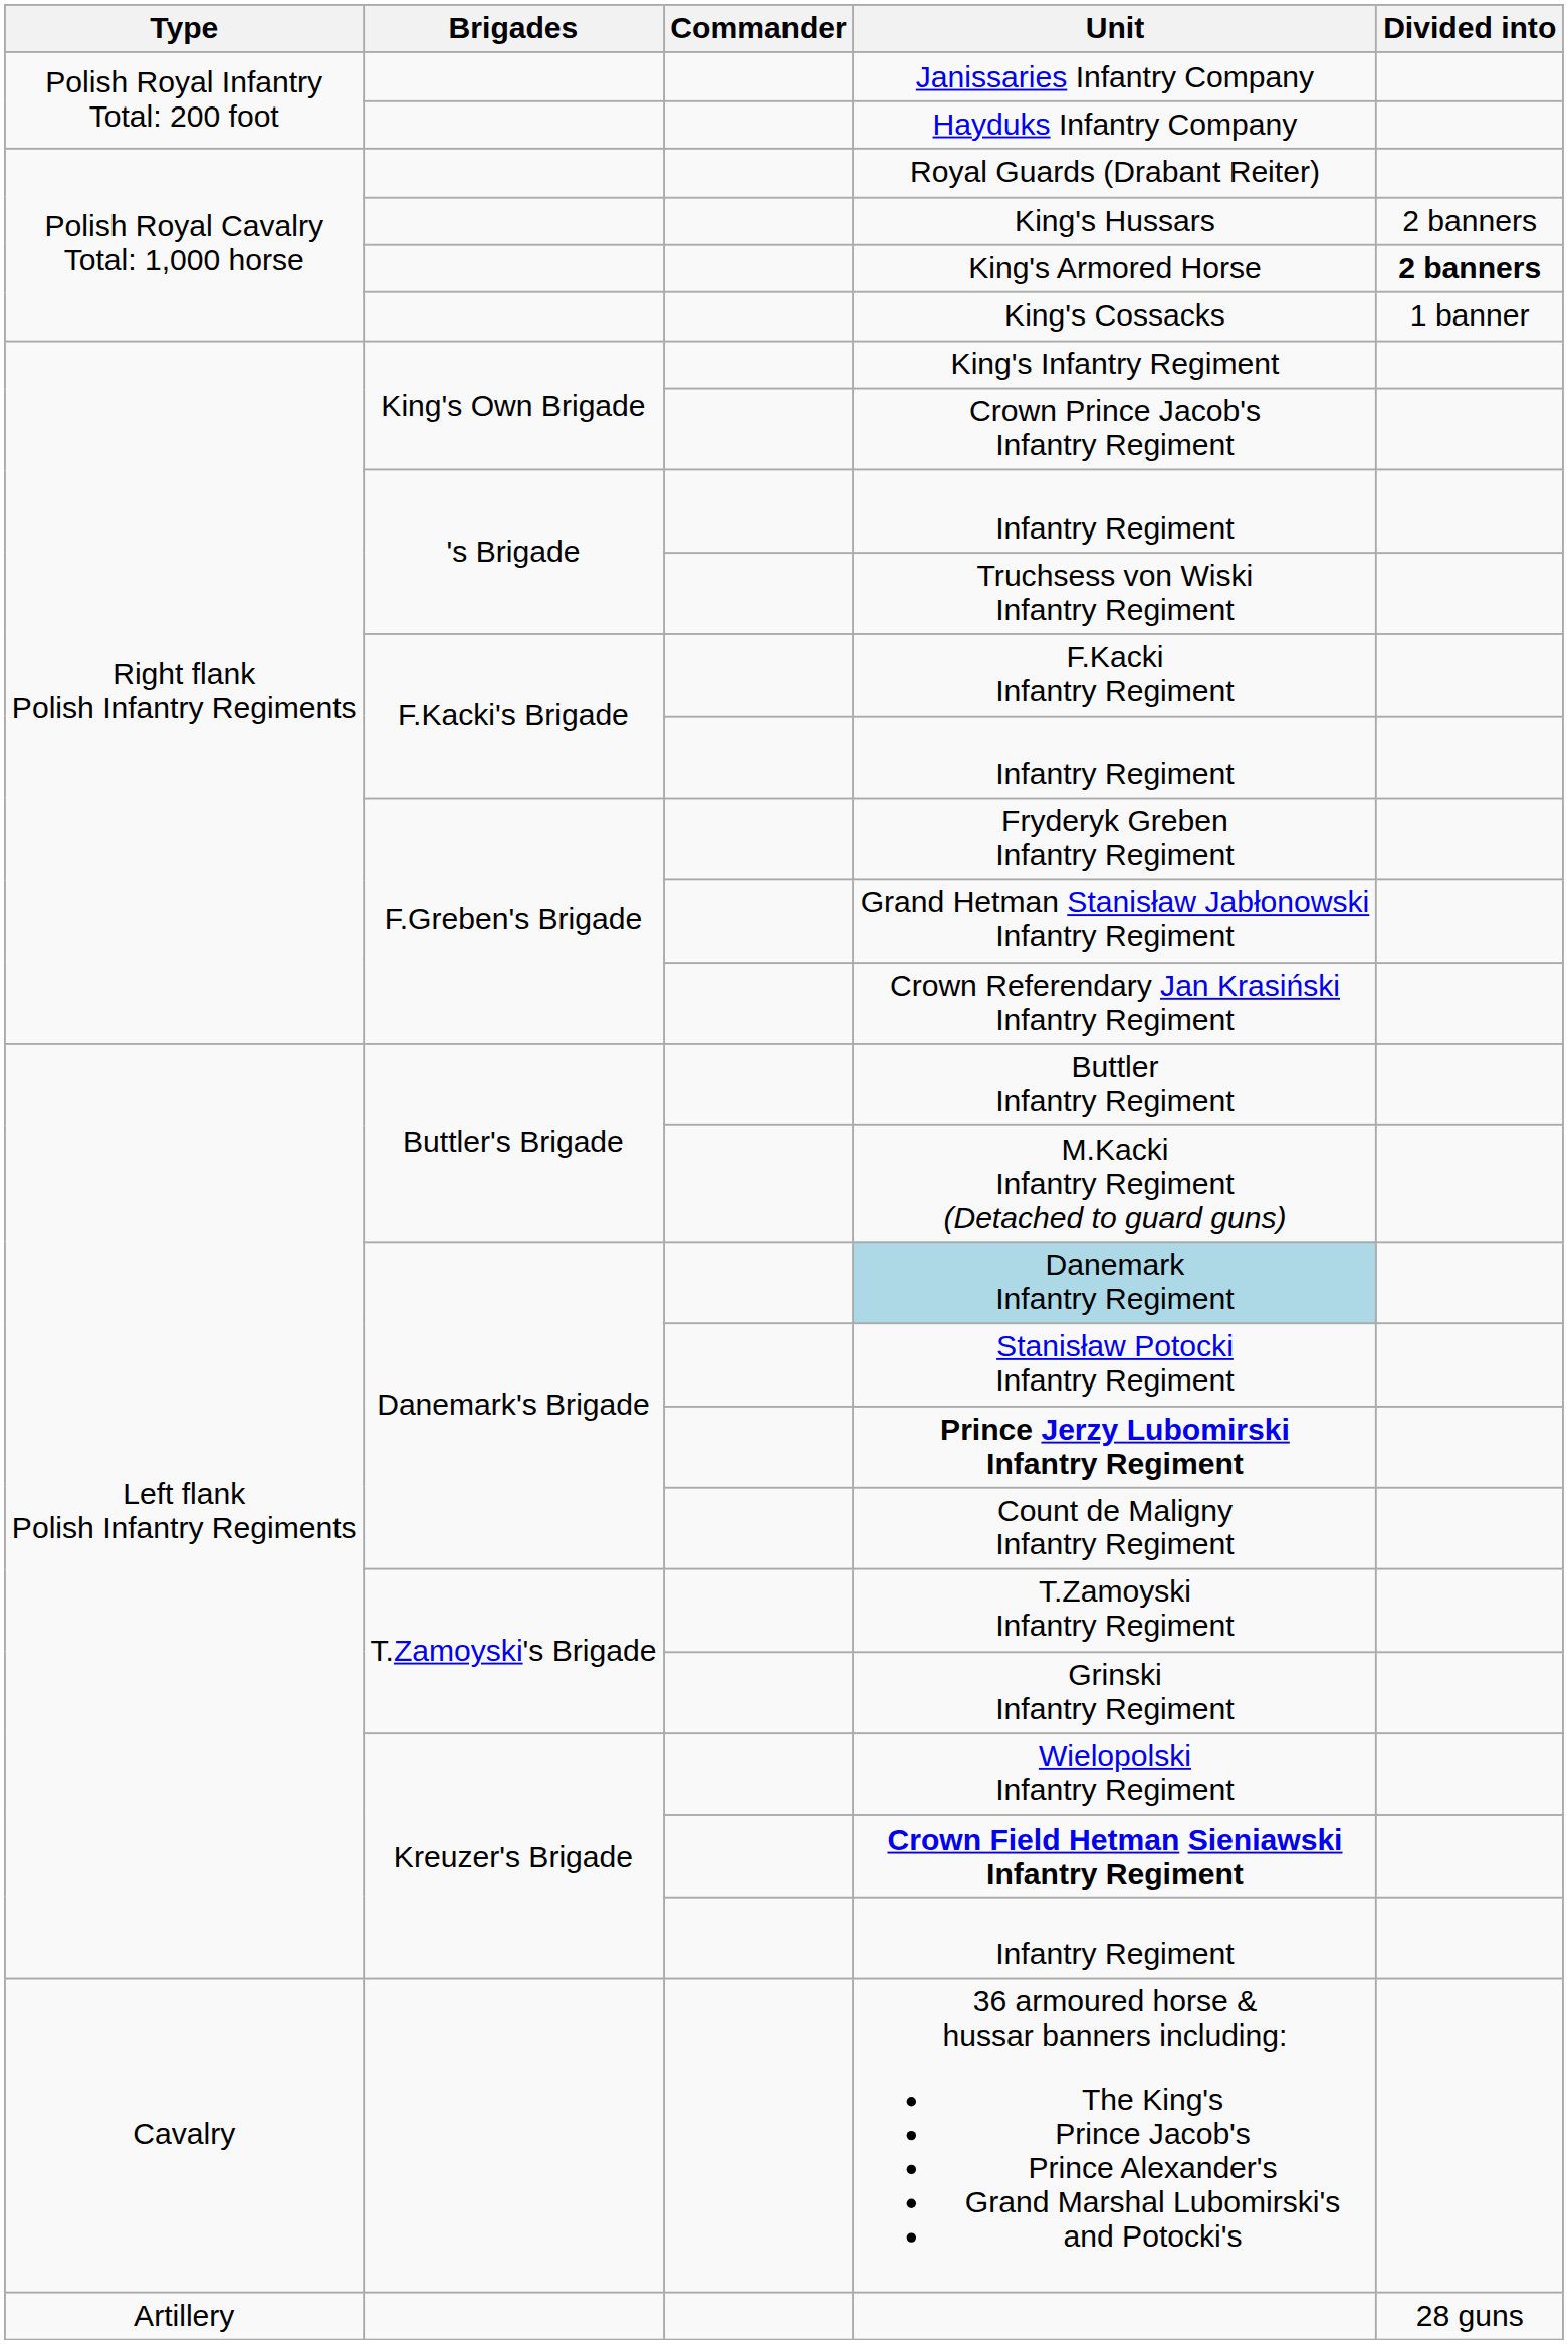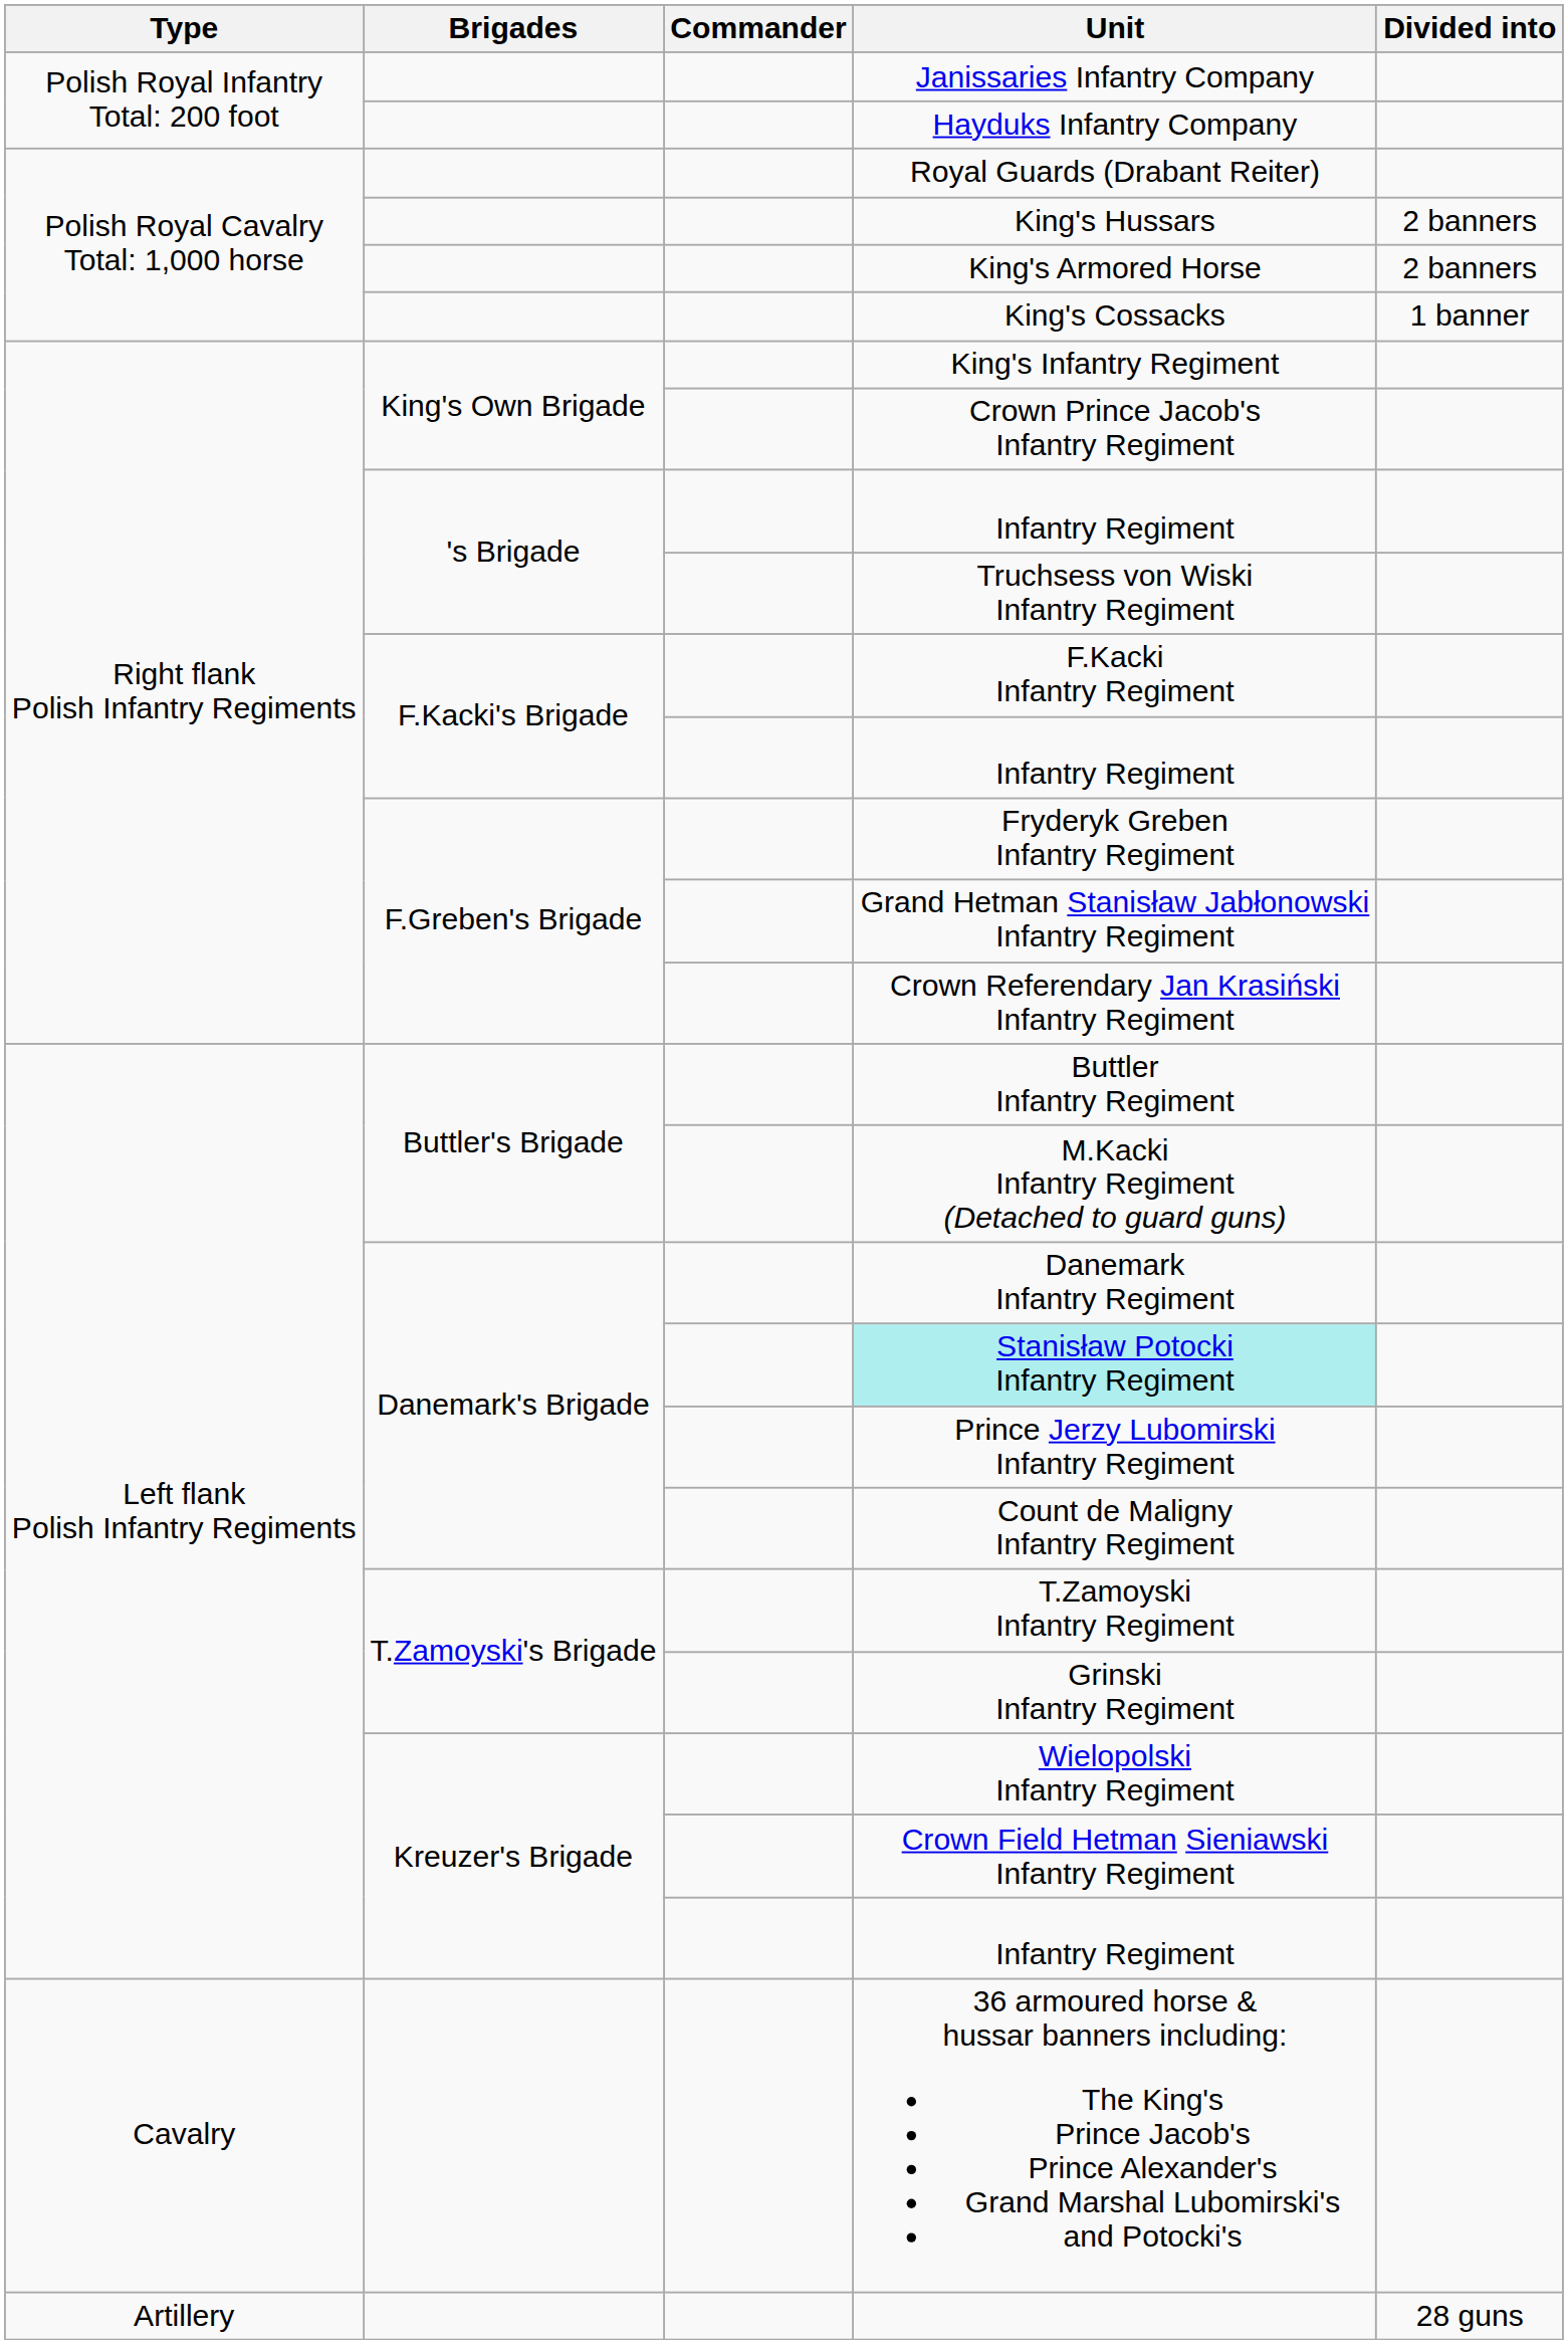King's Armored Horse | Divided into: bold -> normal
Danemark Infantry Regiment | Unit: lightblue background -> no background
Stanisław Potocki Infantry Regiment | Unit: no background -> paleturquoise background
Prince Jerzy Lubomirski Infantry Regiment | Unit: bold -> normal
Crown Field Hetman Sieniawski Infantry Regiment | Unit: bold -> normal
